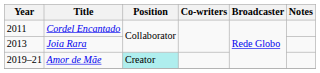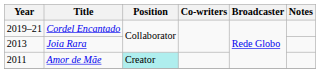Cordel Encantado | Year: 2011 -> 2019–21
Amor de Mãe | Year: 2019–21 -> 2011
